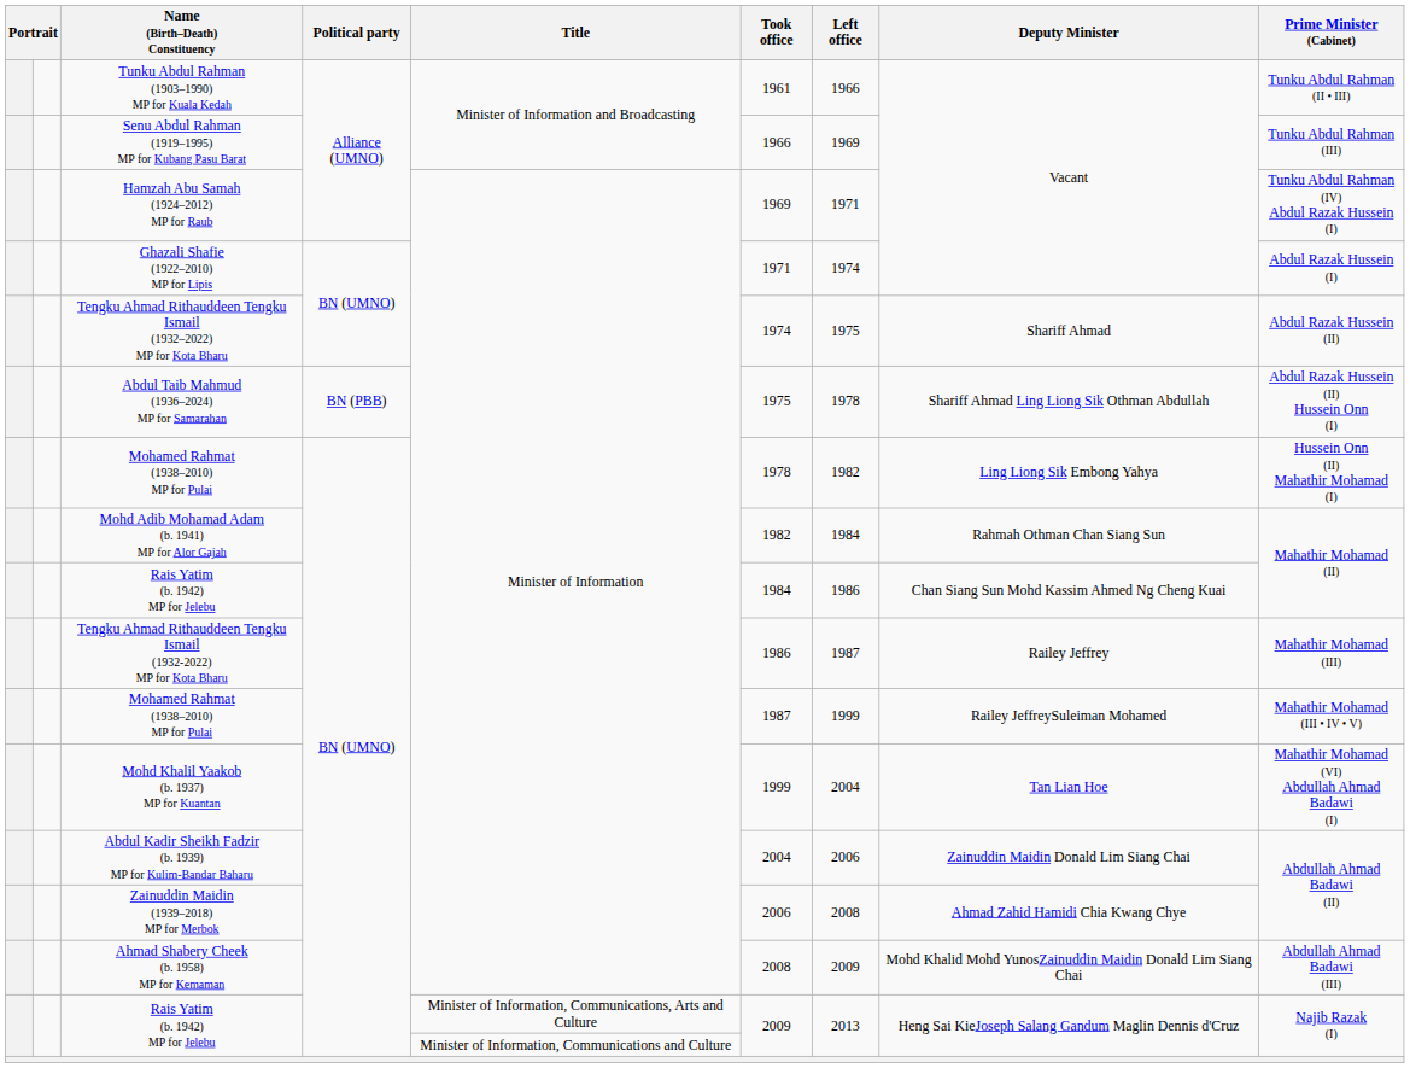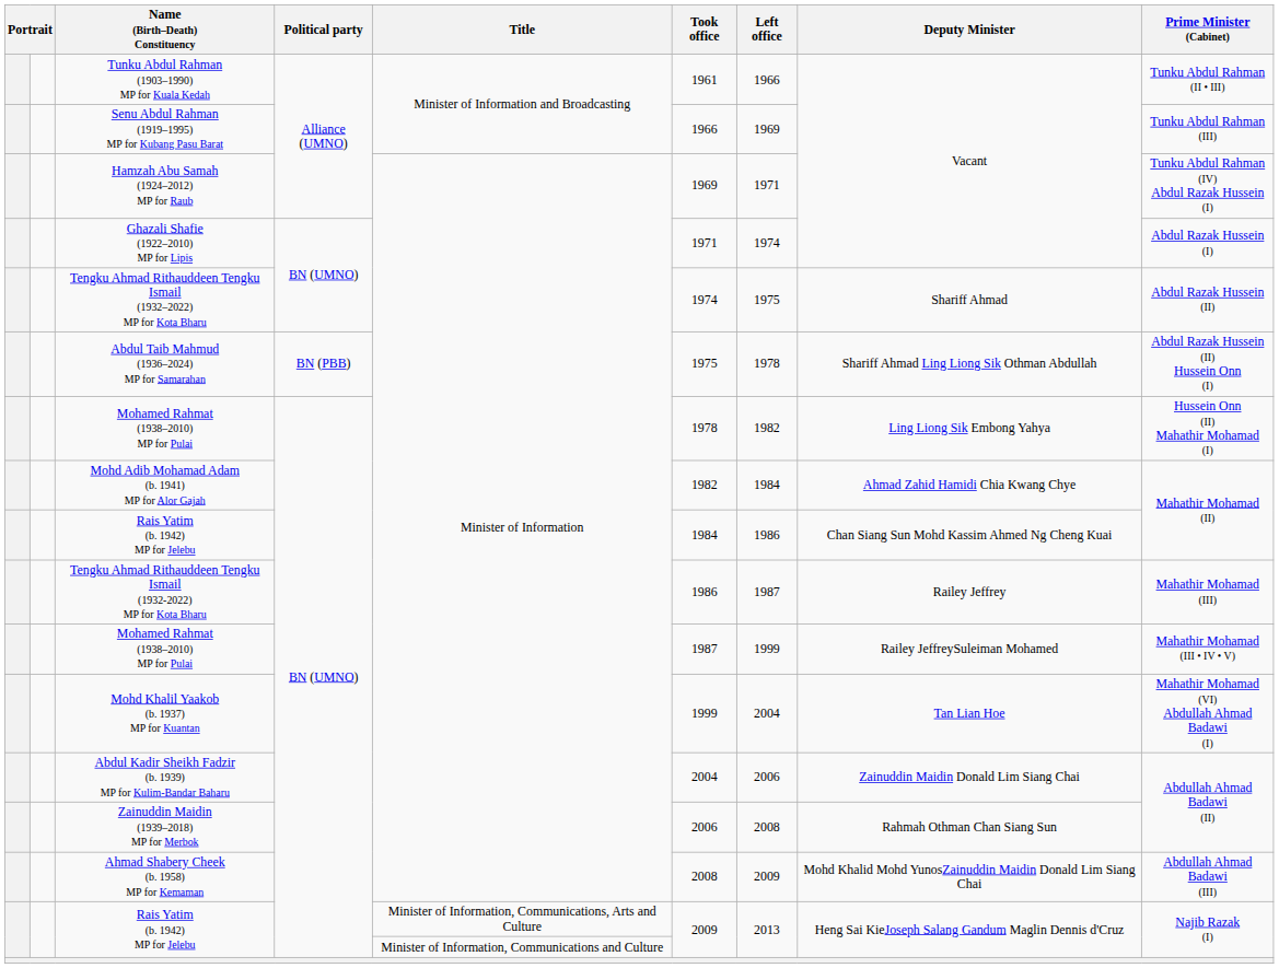Mohd Adib Mohamad Adam (b. 1941) MP for Alor Gajah | Deputy Minister: Rahmah Othman Chan Siang Sun -> Ahmad Zahid Hamidi Chia Kwang Chye
Zainuddin Maidin (1939–2018) MP for Merbok | Deputy Minister: Ahmad Zahid Hamidi Chia Kwang Chye -> Rahmah Othman Chan Siang Sun
